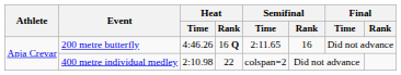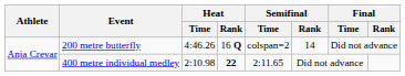200 metre butterfly | Semifinal / Time: 2:11.65 -> colspan=2
200 metre butterfly | Semifinal / Rank: 16 -> 14
400 metre individual medley | Heat / Rank: normal -> bold
400 metre individual medley | Semifinal / Time: colspan=2 -> 2:11.65
